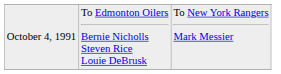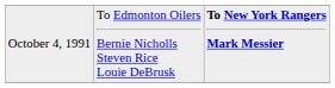October 4, 1991 | column 3: normal -> bold
